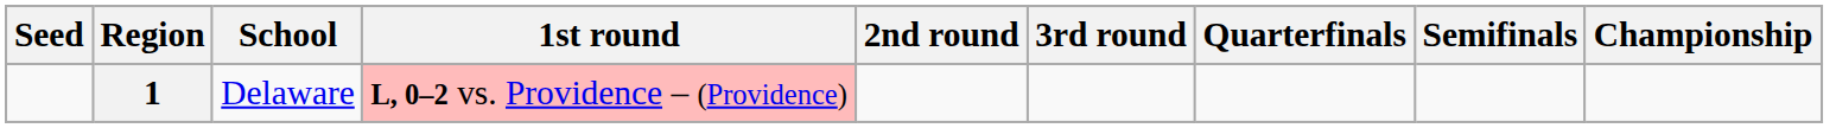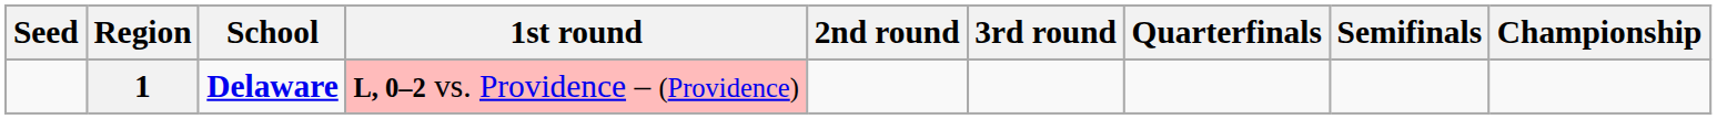1 | School: normal -> bold
